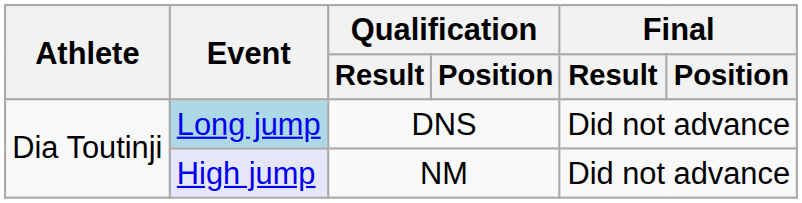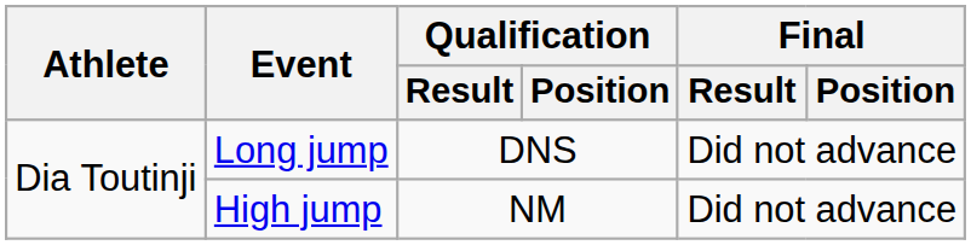Long jump | Event: lightblue background -> no background
High jump | Event: lavender background -> no background
